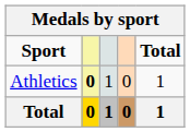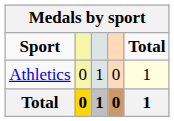Athletics | column 2: bold -> normal
Athletics | Total: no background -> lightyellow background
